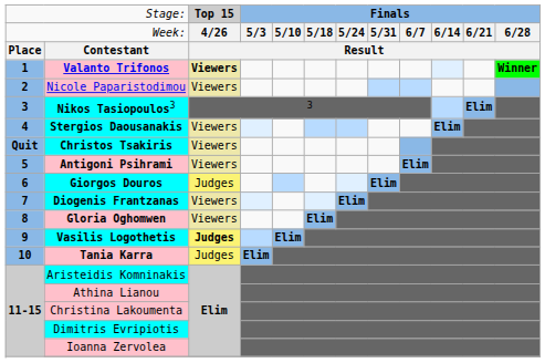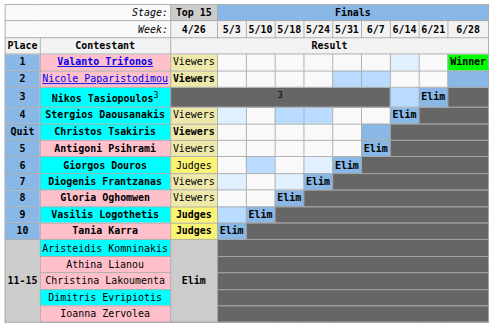Valanto Trifonos | column 3: bold -> normal
Nicole Paparistodimou | column 3: normal -> bold
Christos Tsakiris | column 3: normal -> bold
Tania Karra | column 3: normal -> bold
